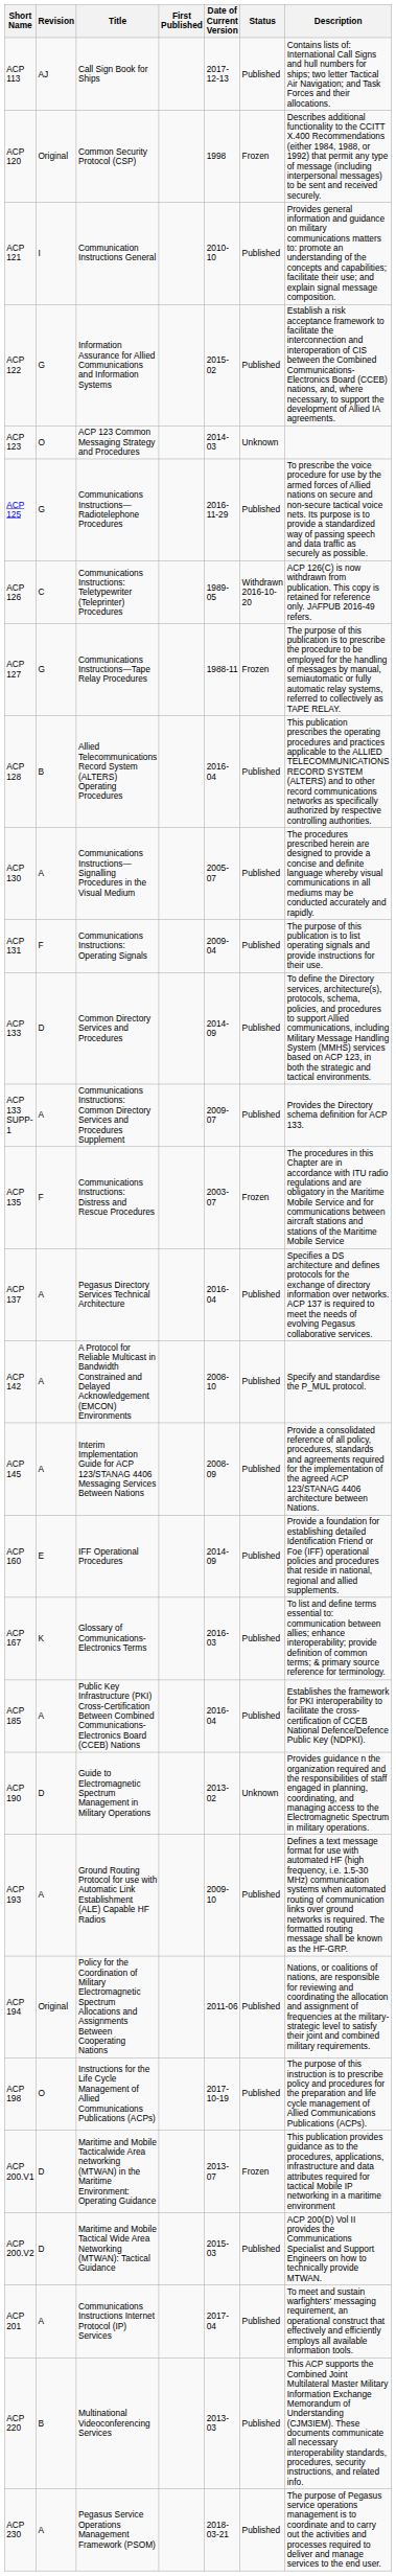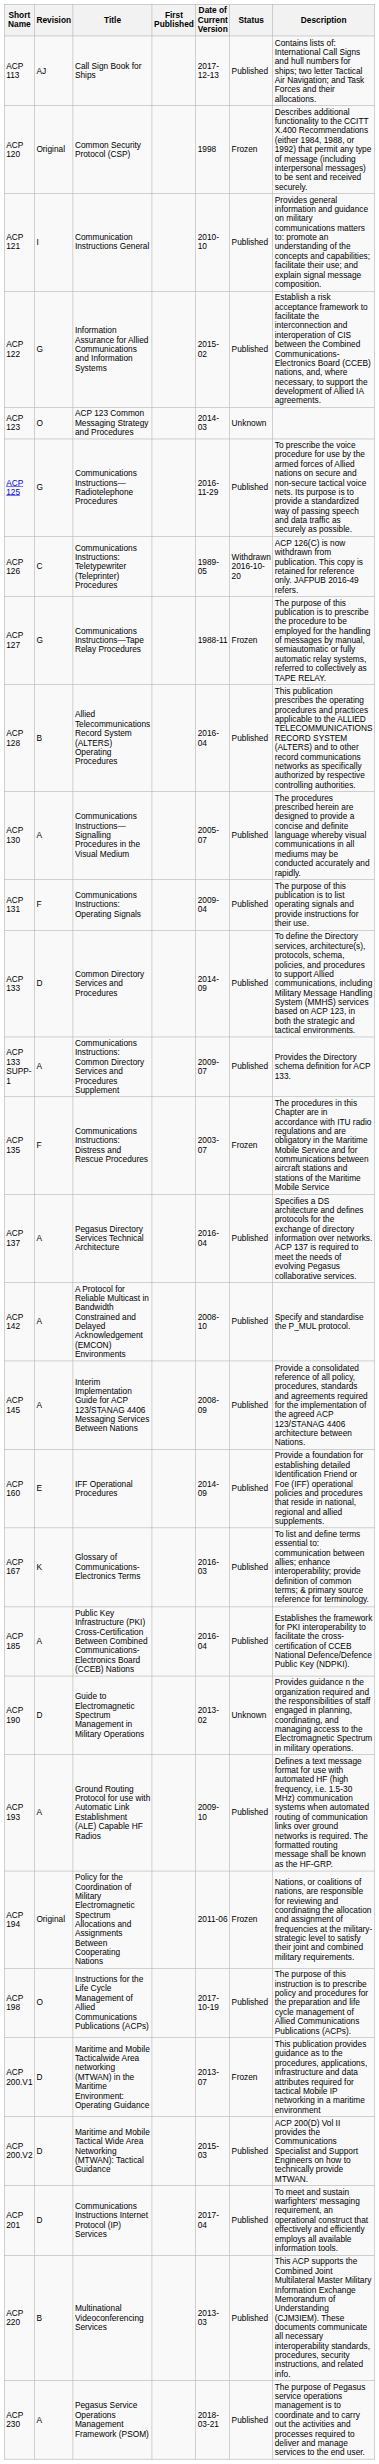ACP 194 | Status: Published -> Frozen
ACP 201 | Revision: A -> D
